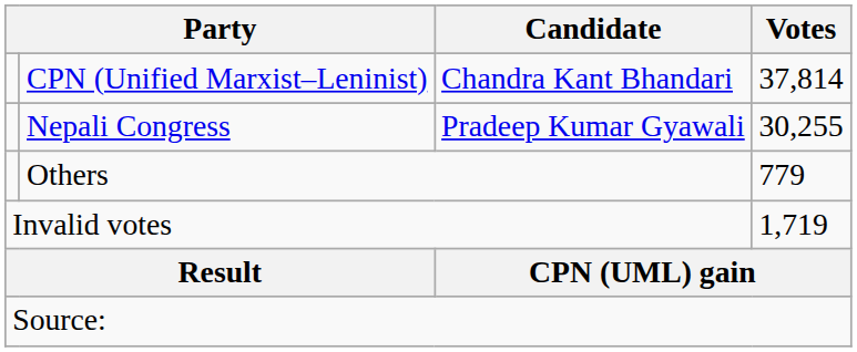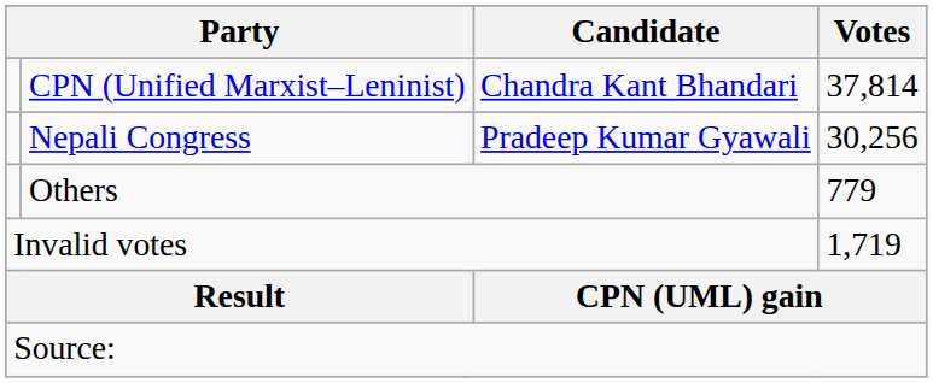Nepali Congress | Votes: 30,255 -> 30,256
